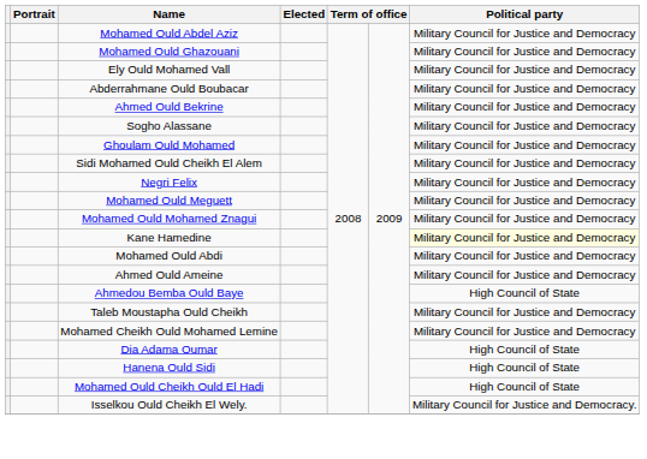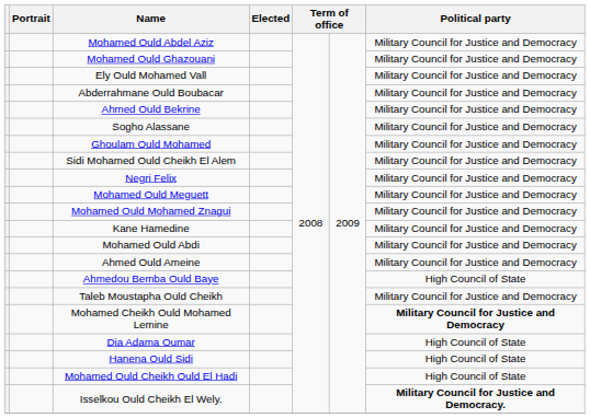Kane Hamedine | Political party: lightyellow background -> no background
Mohamed Cheikh Ould Mohamed Lemine | Political party: normal -> bold
Isselkou Ould Cheikh El Wely. | Political party: normal -> bold
